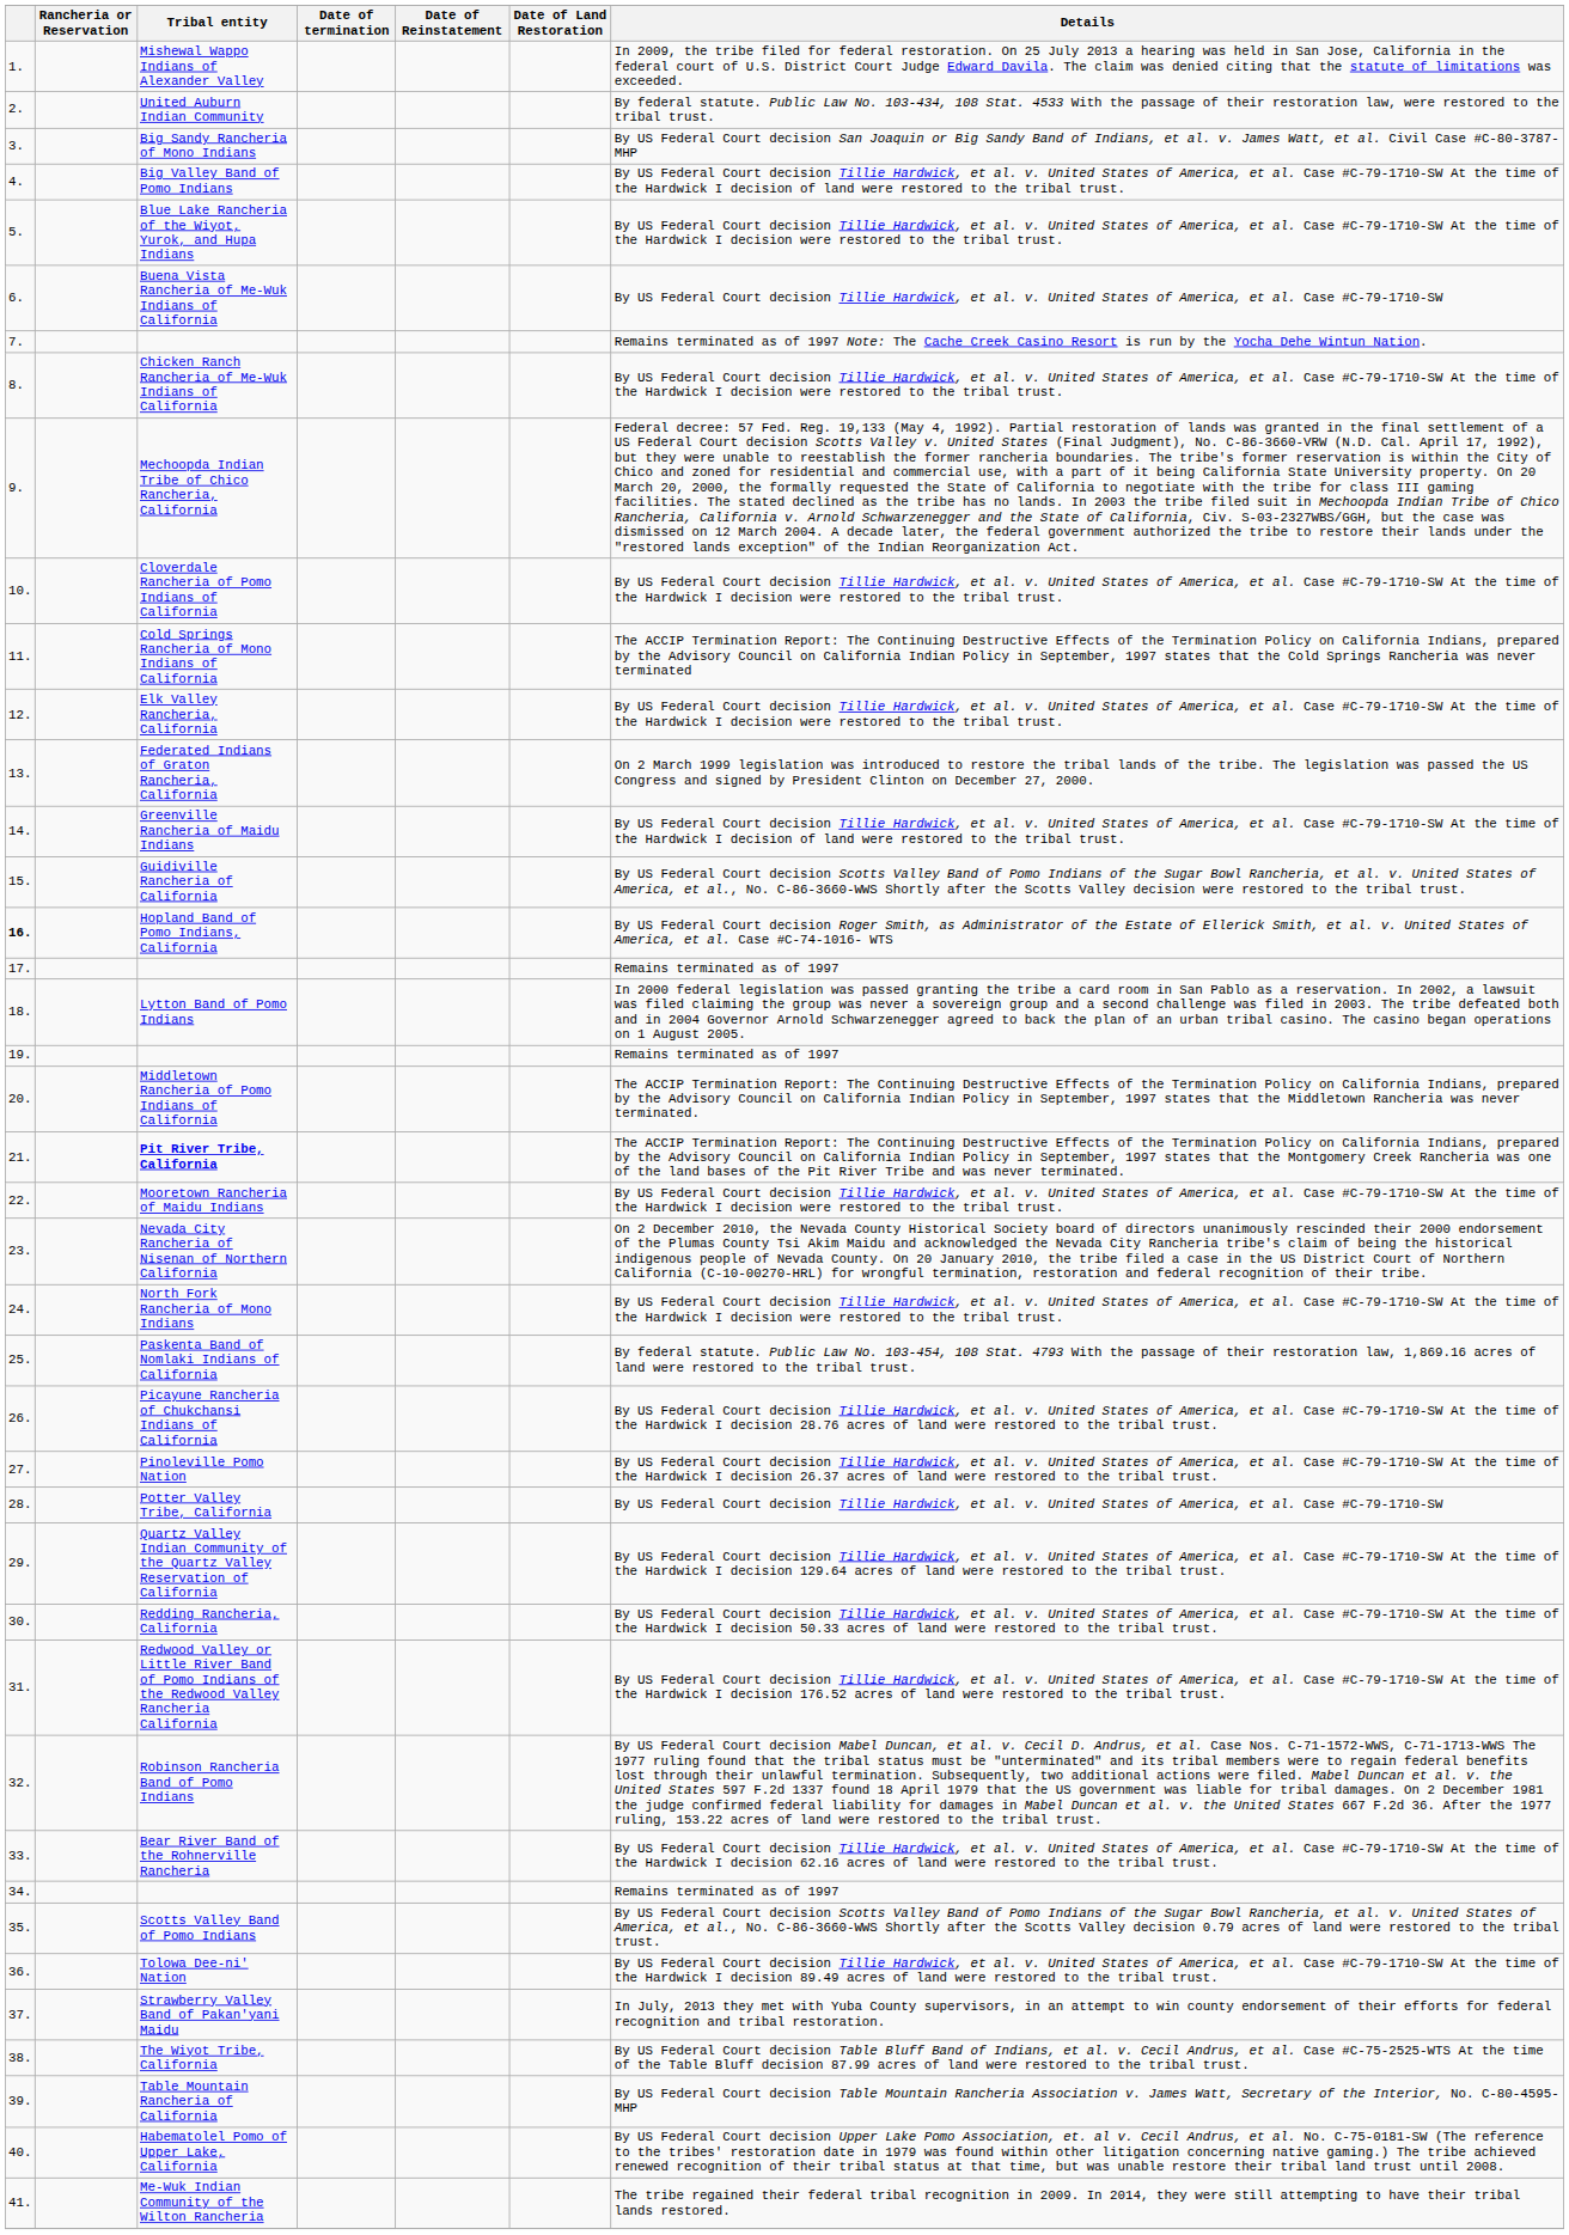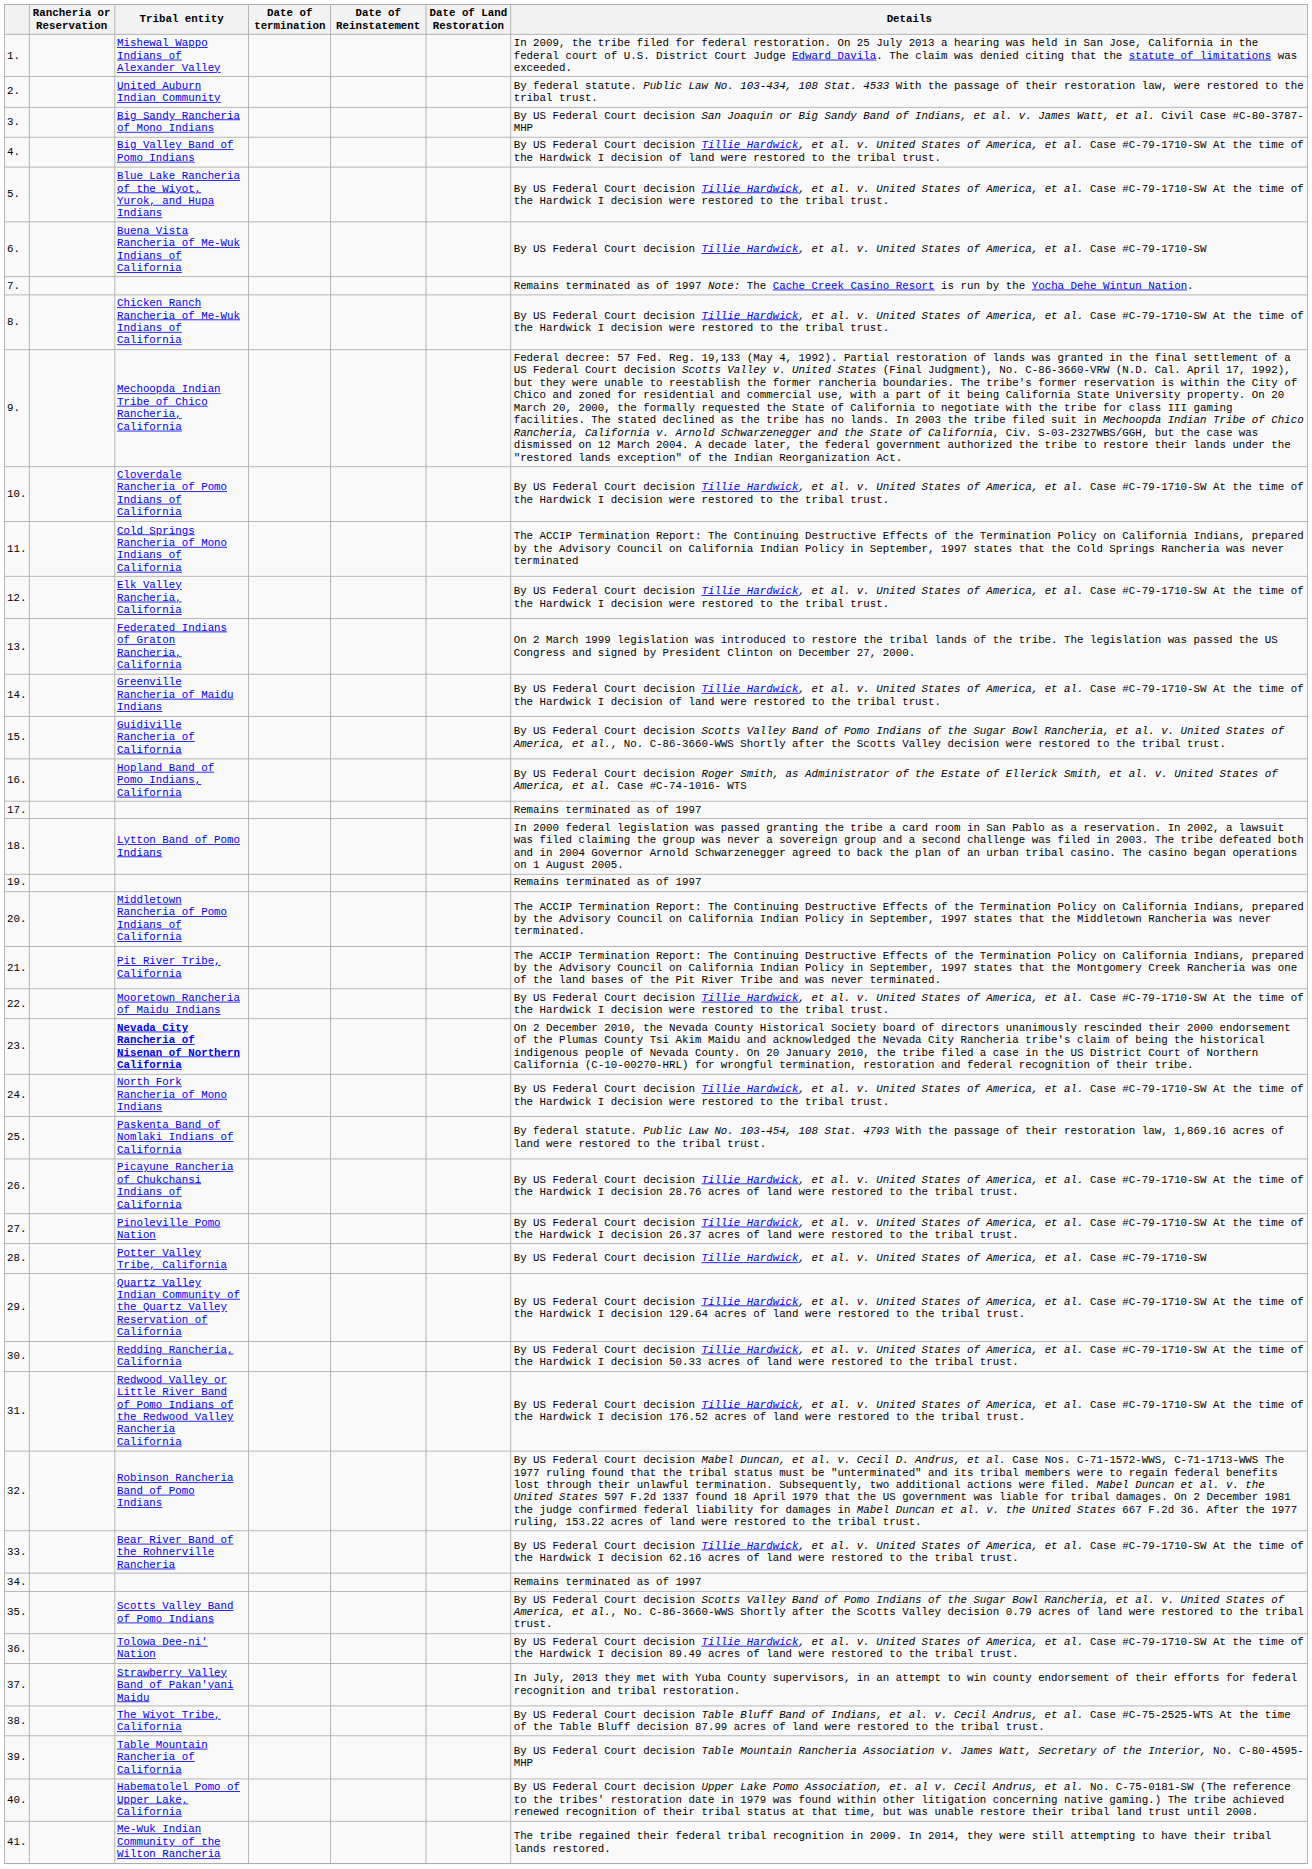Hopland Band of Pomo Indians, California | column 1: bold -> normal
Pit River Tribe, California | Tribal entity: bold -> normal
Nevada City Rancheria of Nisenan of Northern California | Tribal entity: normal -> bold
